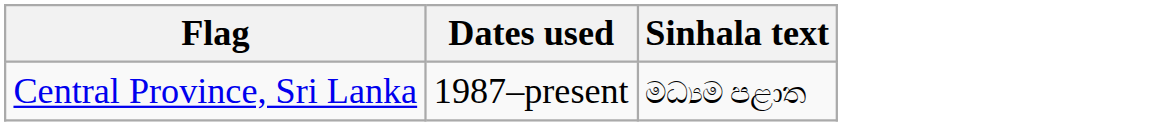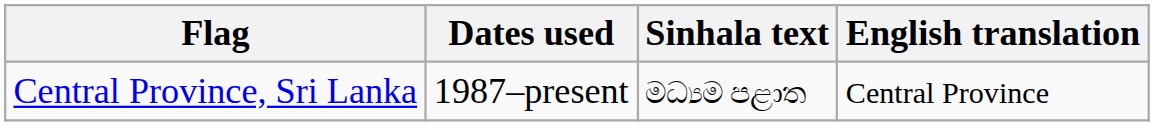+ column: English translation | Central Province
